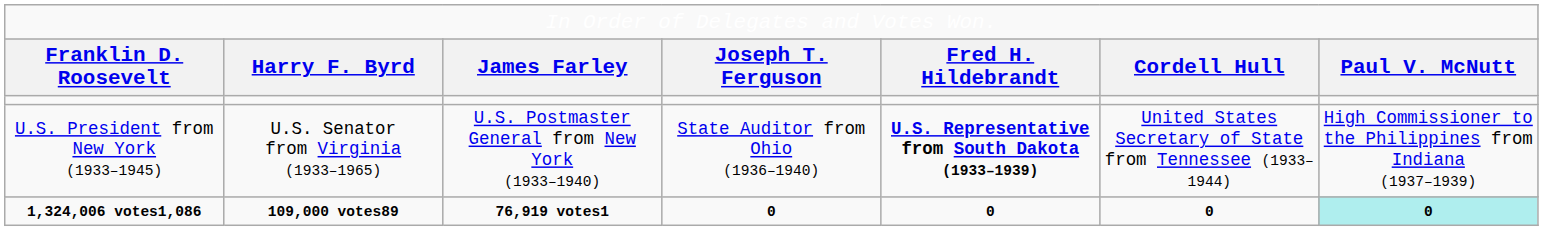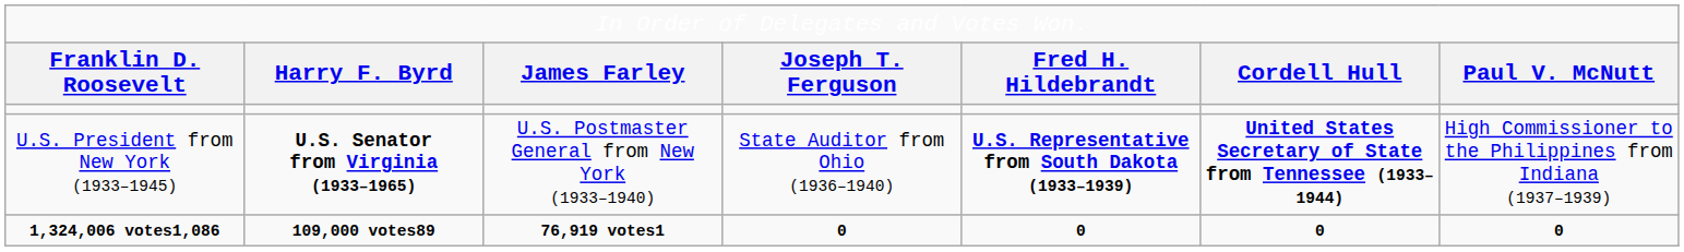U.S. President from New York (1933–1945) | column 2: normal -> bold
U.S. President from New York (1933–1945) | column 6: normal -> bold
1,324,006 votes1,086 | column 7: paleturquoise background -> no background
